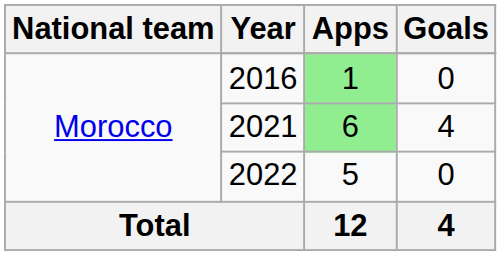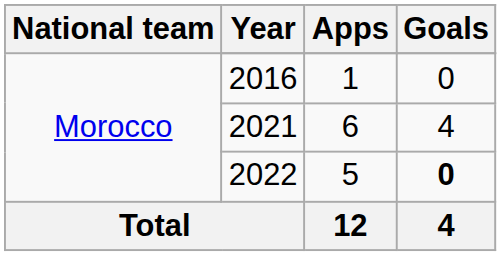2016 | Apps: lightgreen background -> no background
2021 | Apps: lightgreen background -> no background
2022 | Goals: normal -> bold
